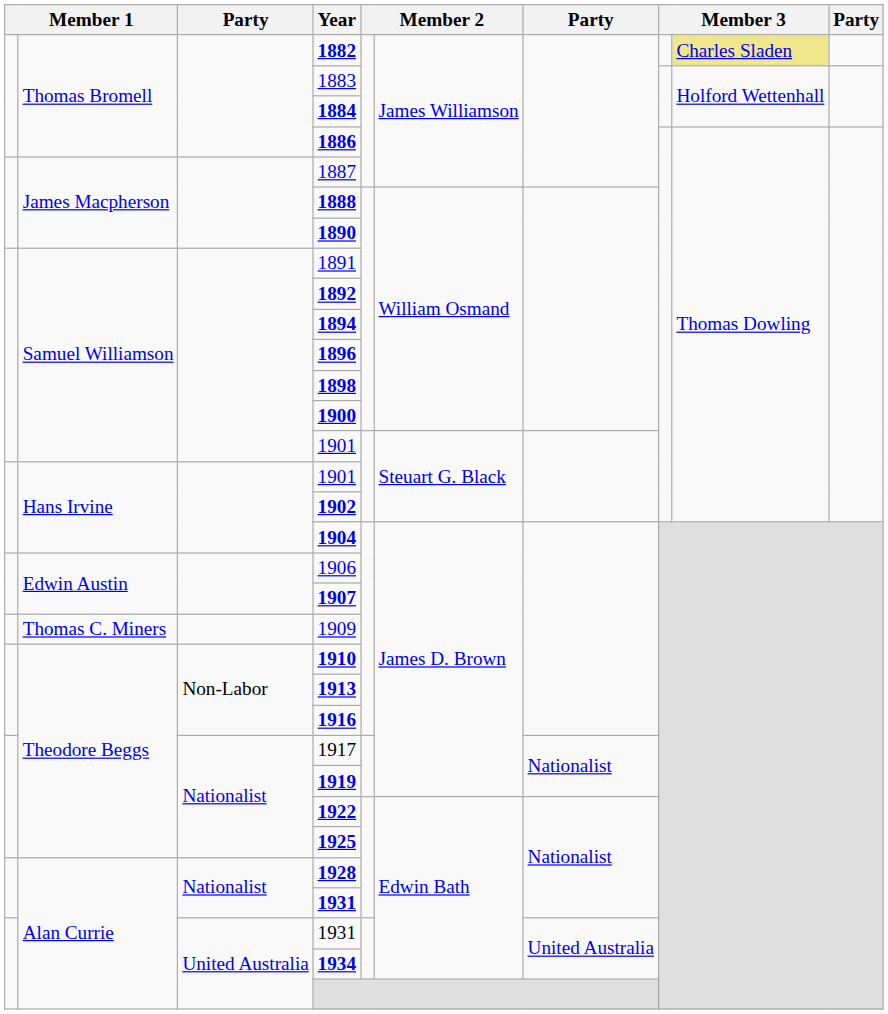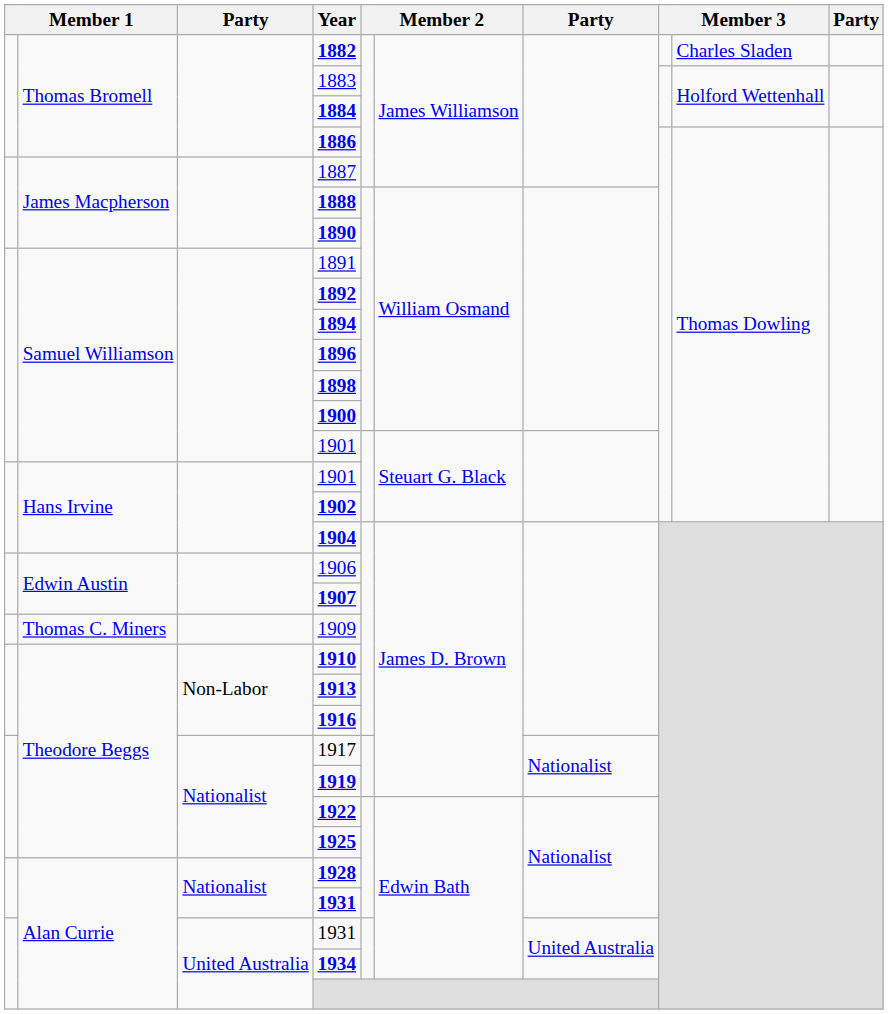1882 | column 9: khaki background -> no background
